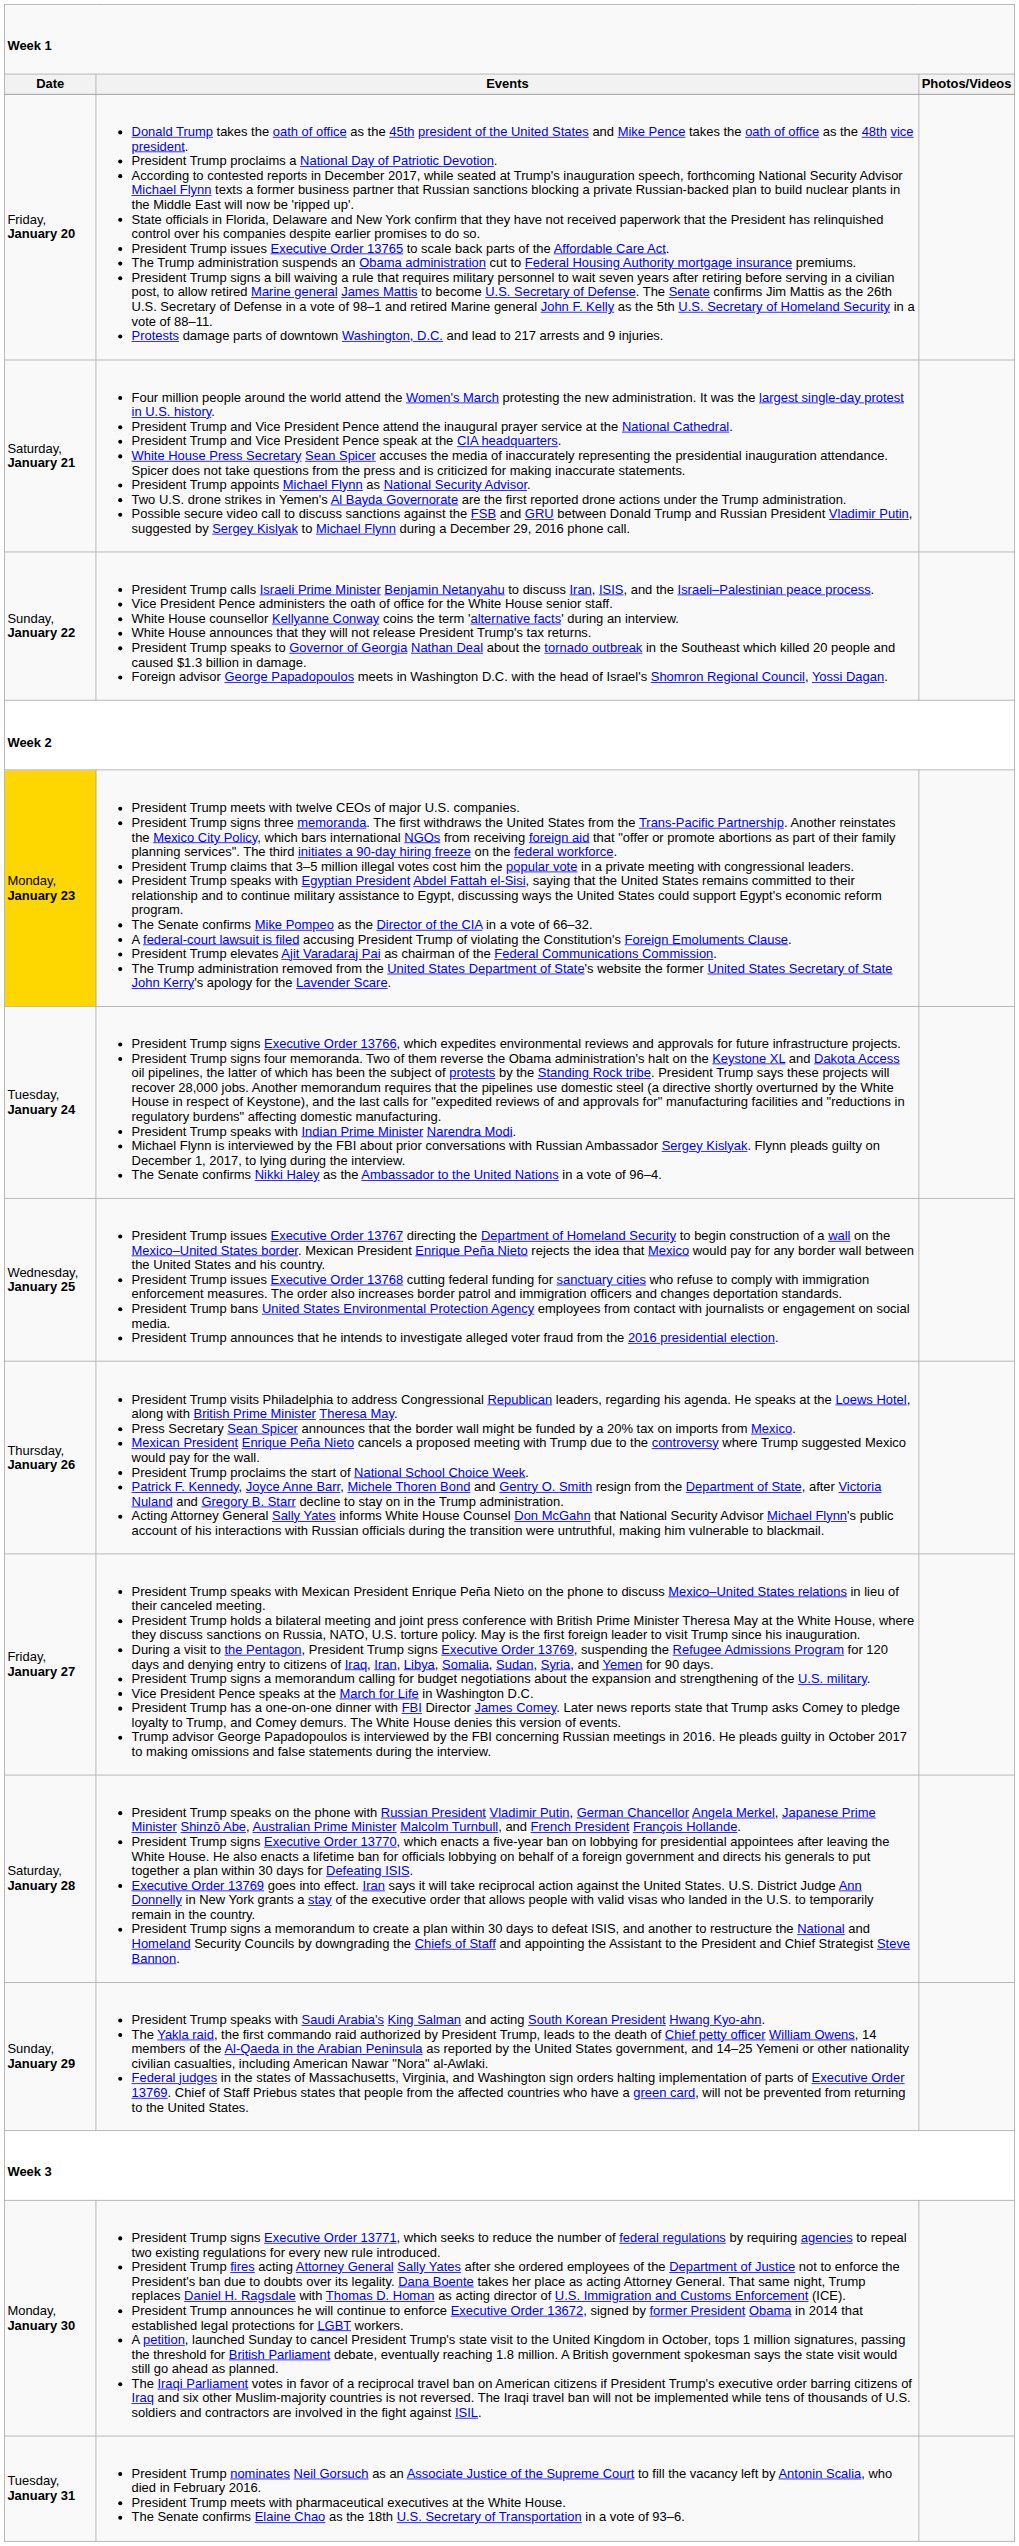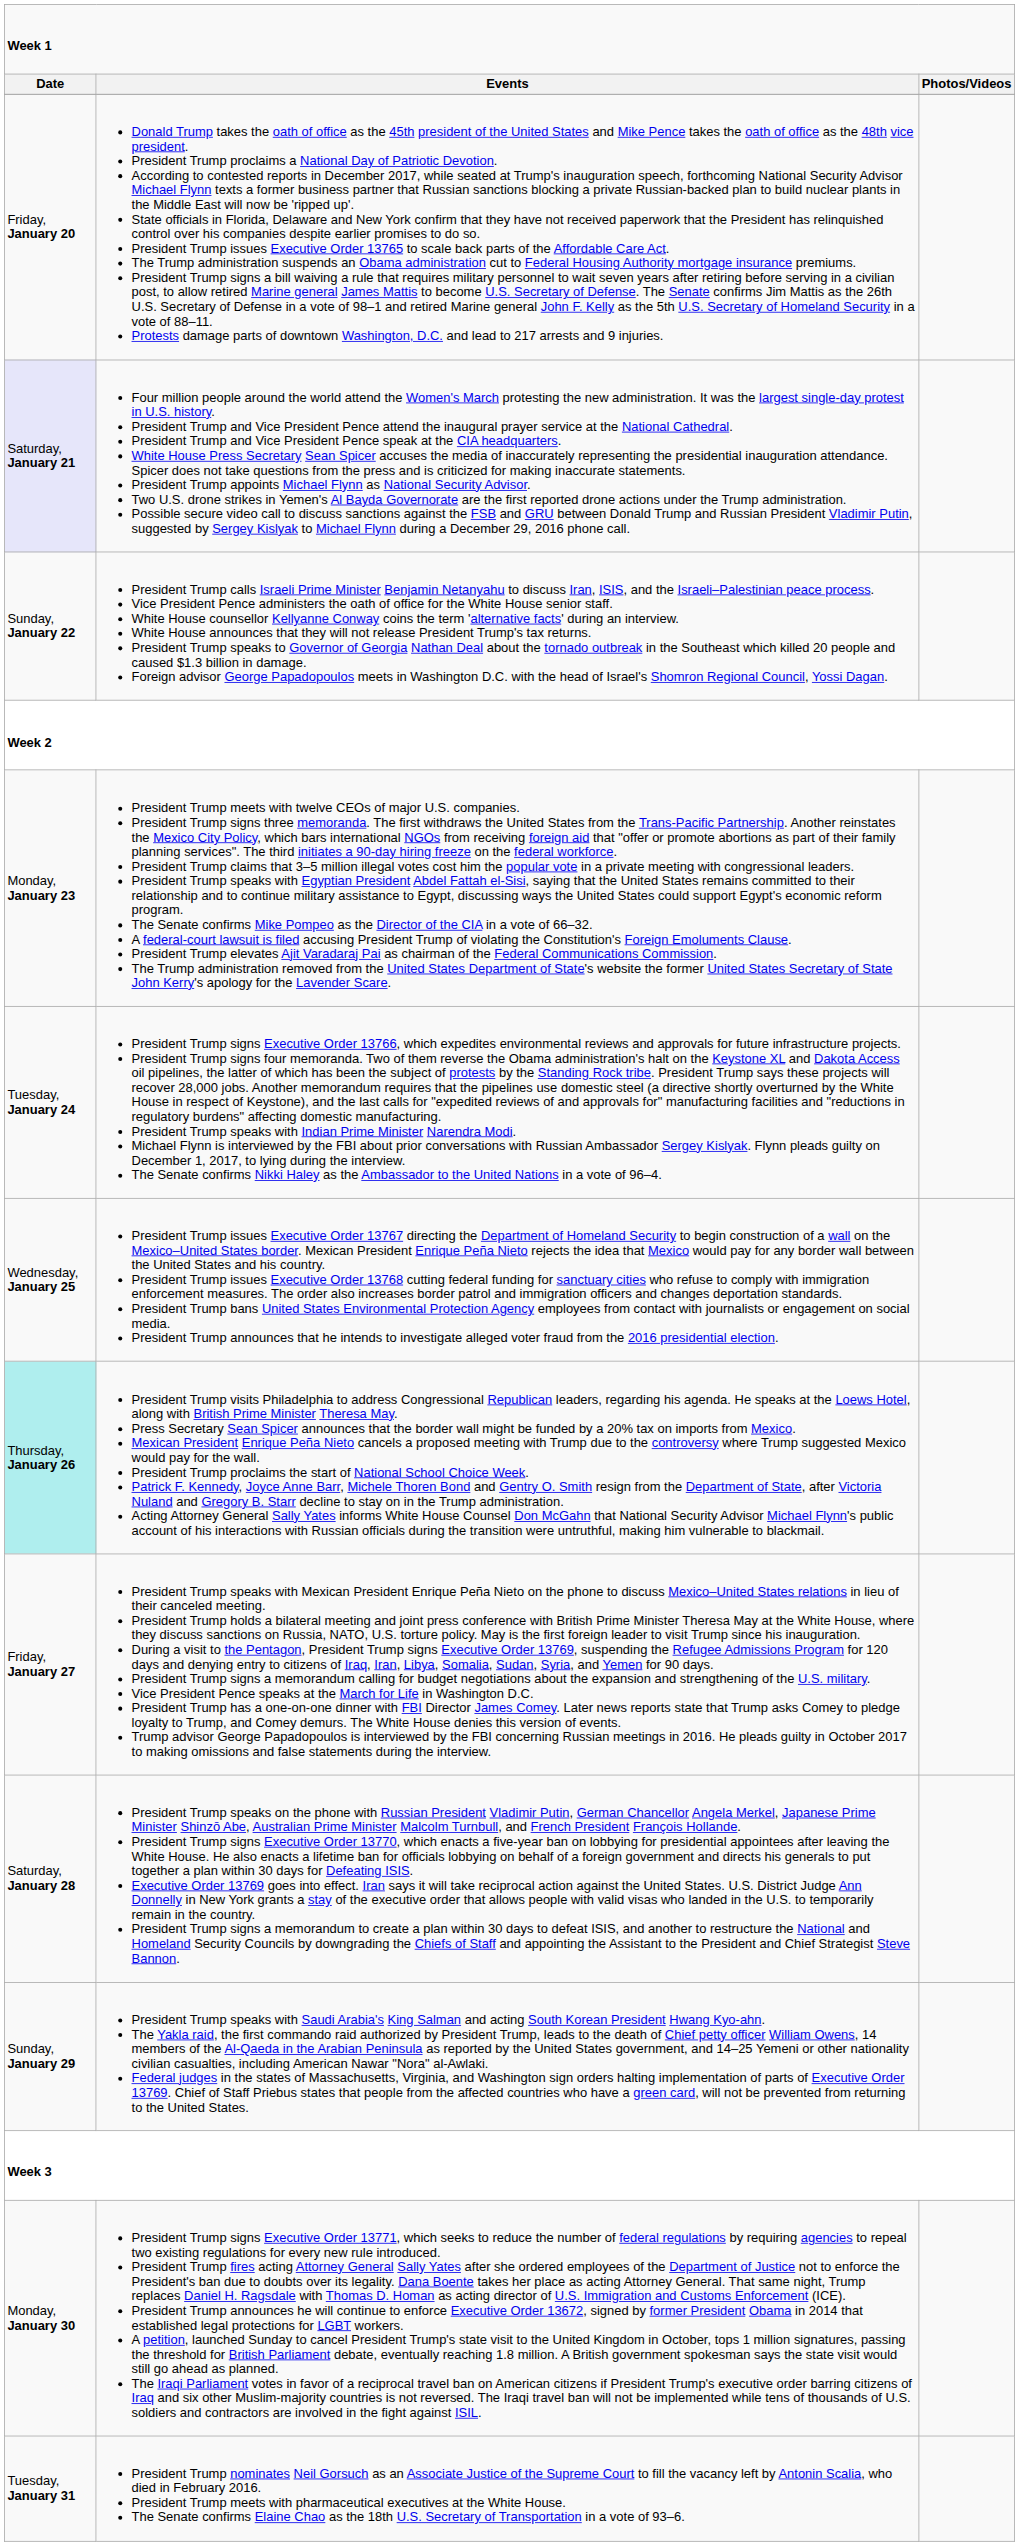Saturday, January 21 | column 1: no background -> lavender background
Monday, January 23 | column 1: gold background -> no background
Thursday, January 26 | column 1: no background -> paleturquoise background
